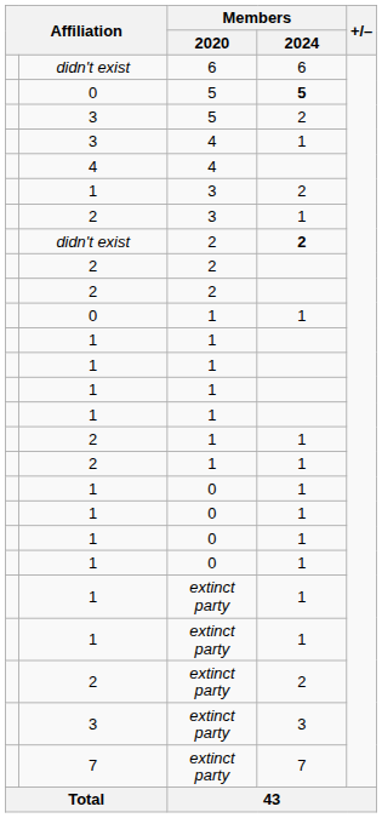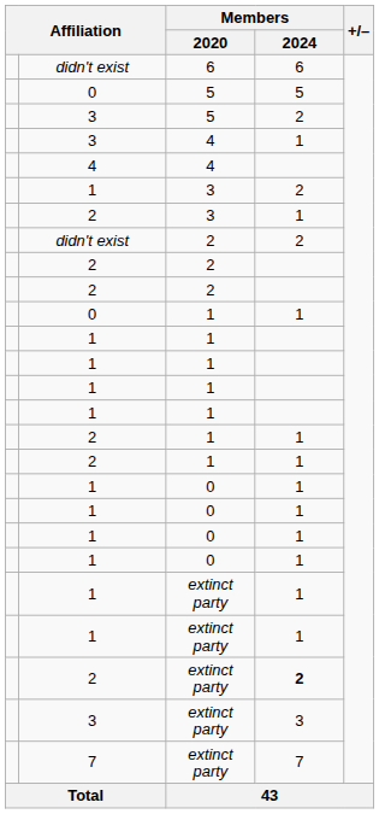0 / 5 | Members / 2024: bold -> normal
didn't exist / 2 | Members / 2024: bold -> normal
2 / extinct party | Members / 2024: normal -> bold
